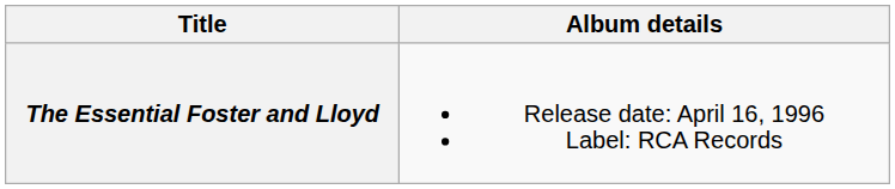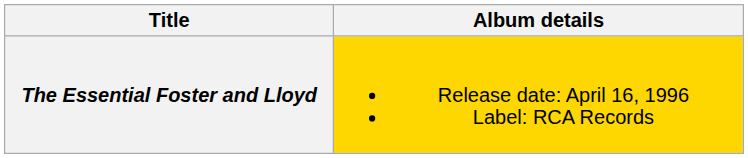The Essential Foster and Lloyd | Album details: no background -> gold background
